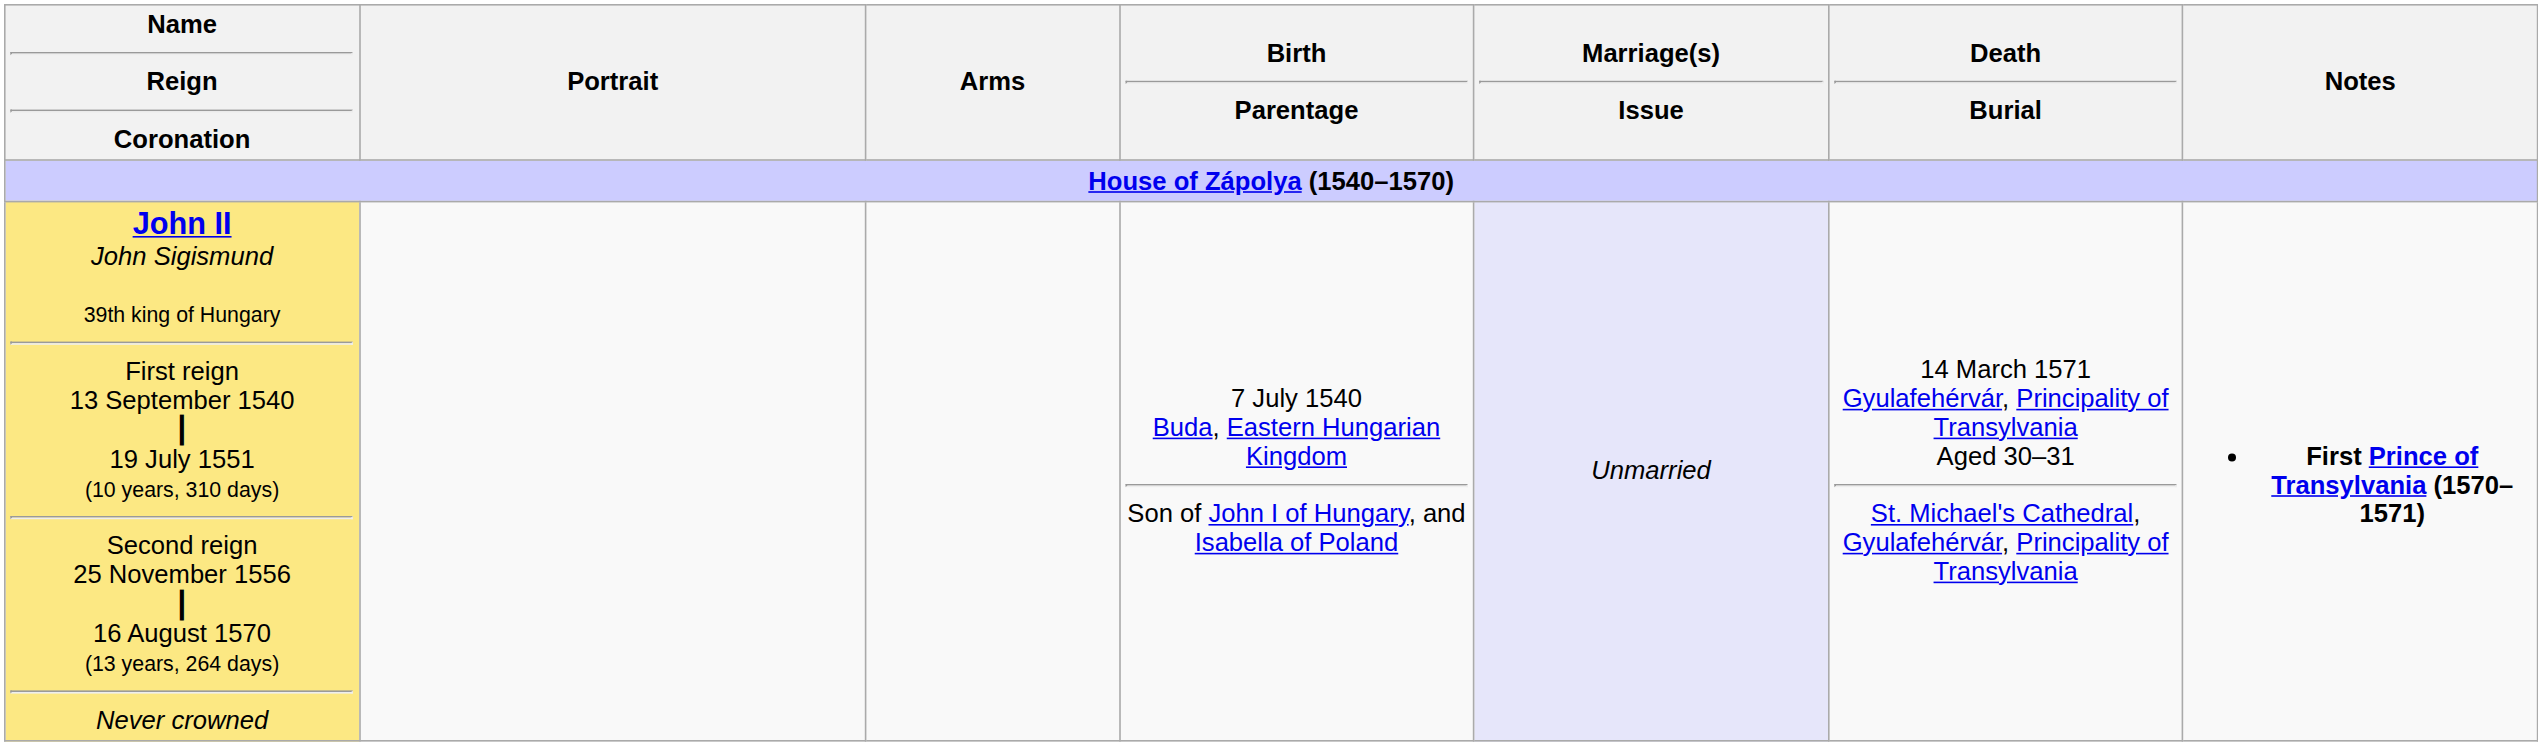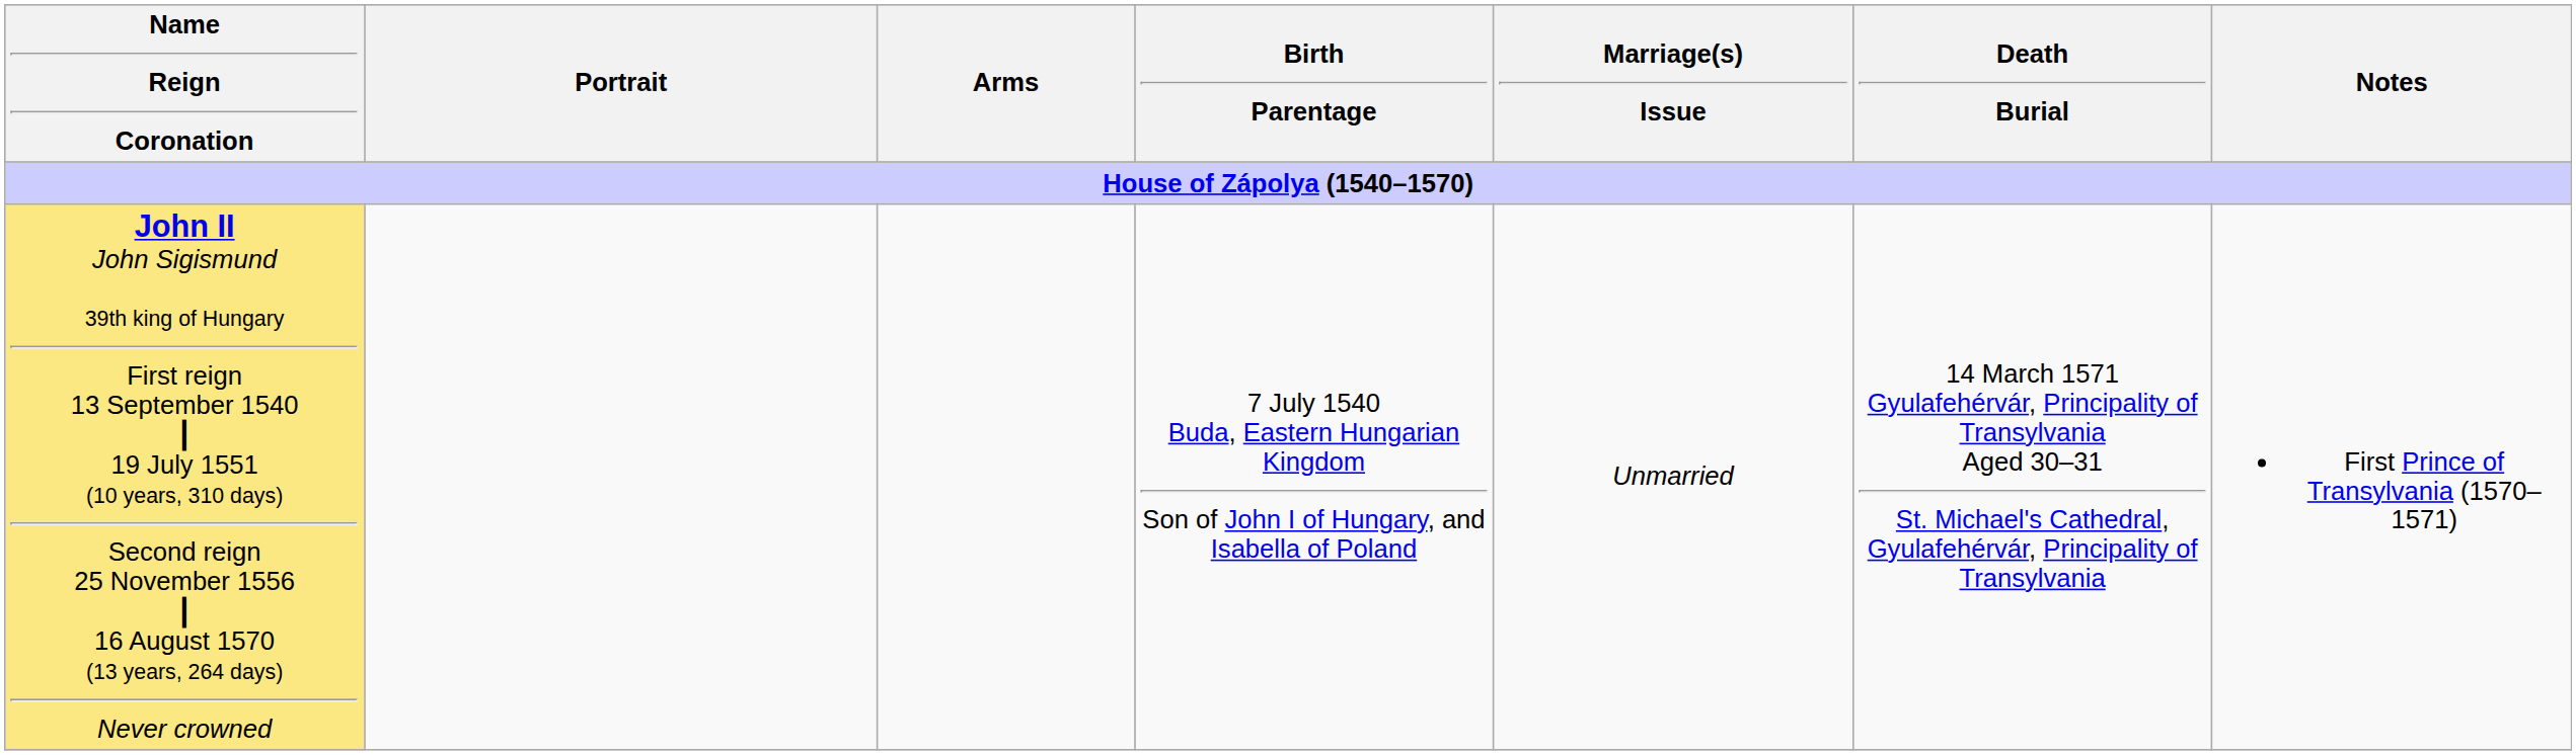row 3 | Marriage(s) Issue: lavender background -> no background
row 3 | Notes: bold -> normal
